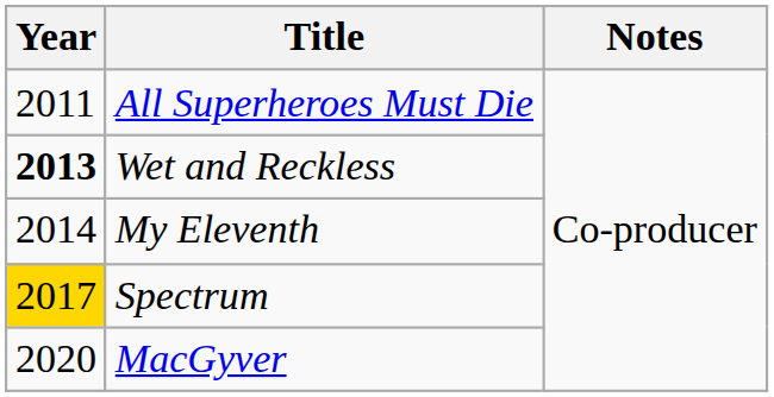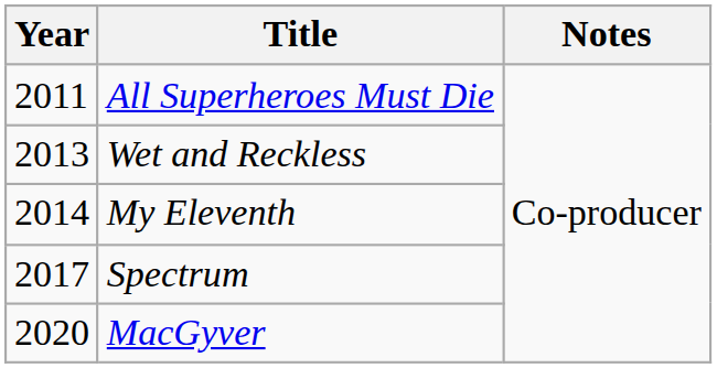Wet and Reckless | Year: bold -> normal
Spectrum | Year: gold background -> no background
